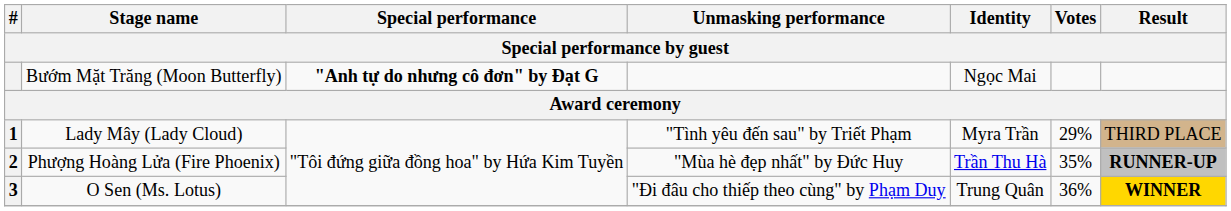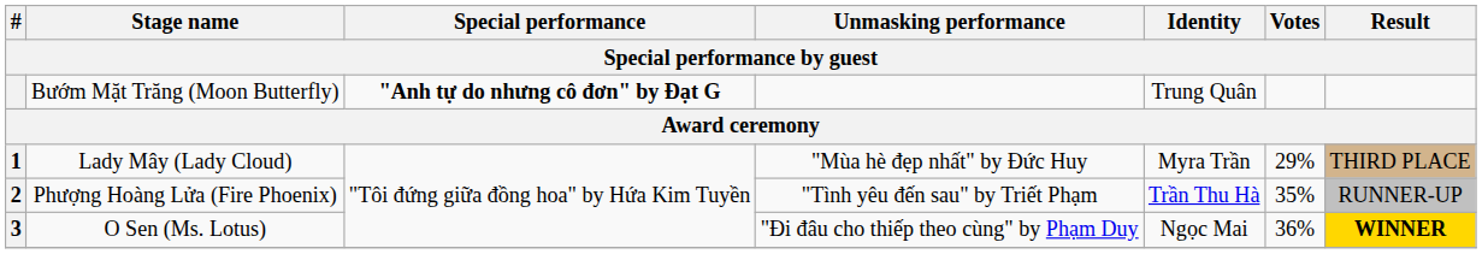Bướm Mặt Trăng (Moon Butterfly) | Identity: Ngọc Mai -> Trung Quân
Lady Mây (Lady Cloud) | Unmasking performance: "Tình yêu đến sau" by Triết Phạm -> "Mùa hè đẹp nhất" by Đức Huy
Phượng Hoàng Lửa (Fire Phoenix) | Unmasking performance: "Mùa hè đẹp nhất" by Đức Huy -> "Tình yêu đến sau" by Triết Phạm
Phượng Hoàng Lửa (Fire Phoenix) | Result: bold -> normal
O Sen (Ms. Lotus) | Identity: Trung Quân -> Ngọc Mai
